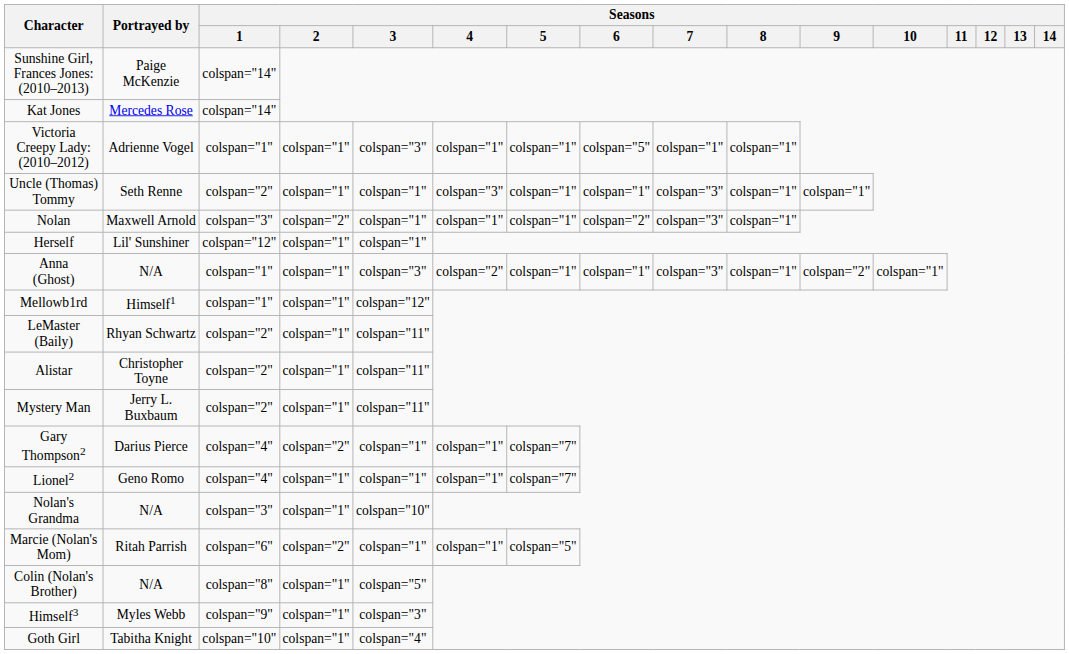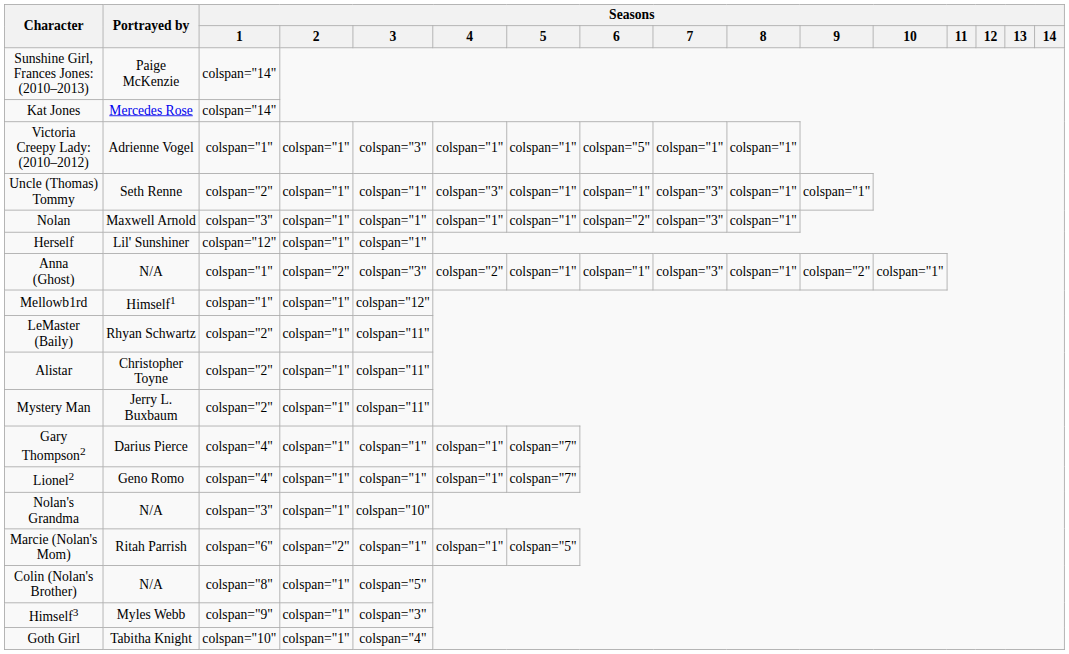Nolan | Seasons / 2: colspan="2" -> colspan="1"
Anna (Ghost) | Seasons / 2: colspan="1" -> colspan="2"
Gary Thompson2 | Seasons / 2: colspan="2" -> colspan="1"
